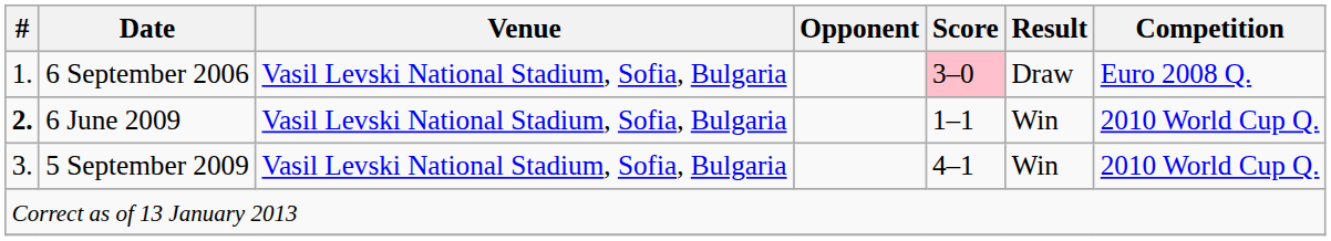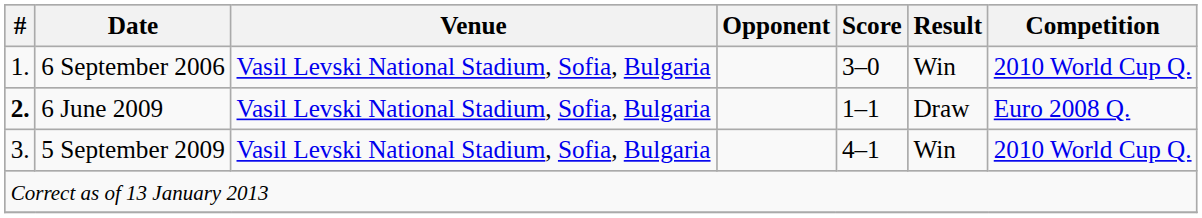6 September 2006 | Score: pink background -> no background
6 September 2006 | Result: Draw -> Win
6 September 2006 | Competition: Euro 2008 Q. -> 2010 World Cup Q.
6 June 2009 | Result: Win -> Draw
6 June 2009 | Competition: 2010 World Cup Q. -> Euro 2008 Q.
